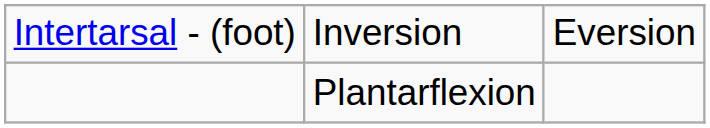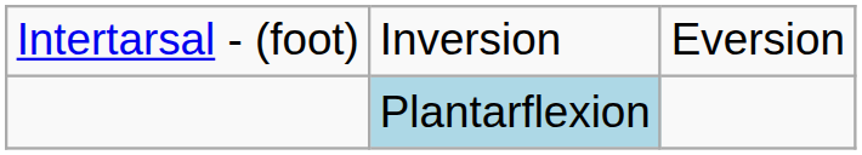Plantarflexion | column 2: no background -> lightblue background
